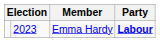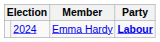Emma Hardy | column 2: 2023 -> 2024
